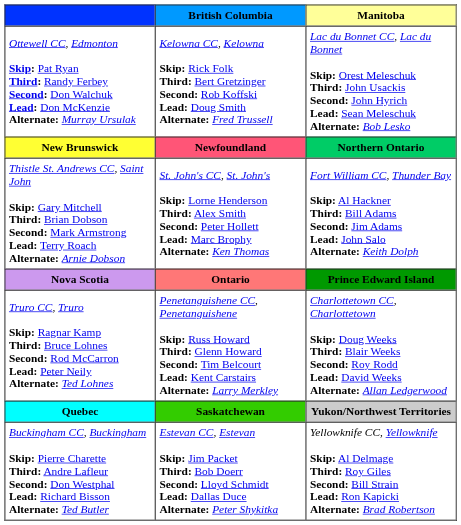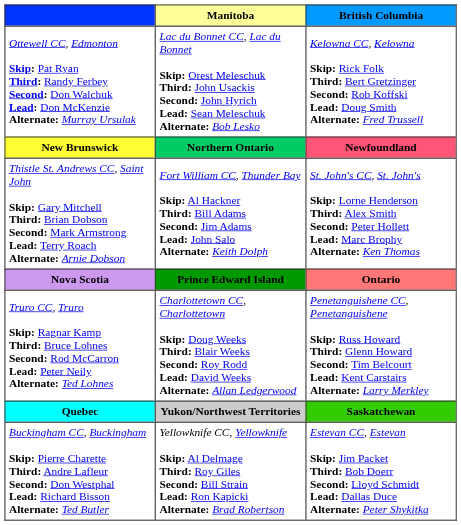columns swapped: British Columbia <-> Manitoba
